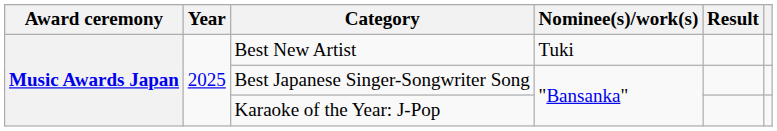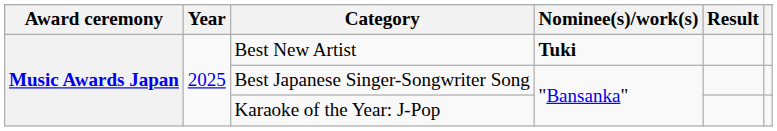Best New Artist | Nominee(s)/work(s): normal -> bold
